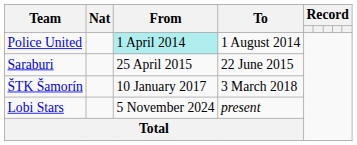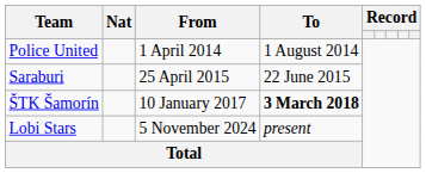Police United | From: paleturquoise background -> no background
ŠTK Šamorín | To: normal -> bold
